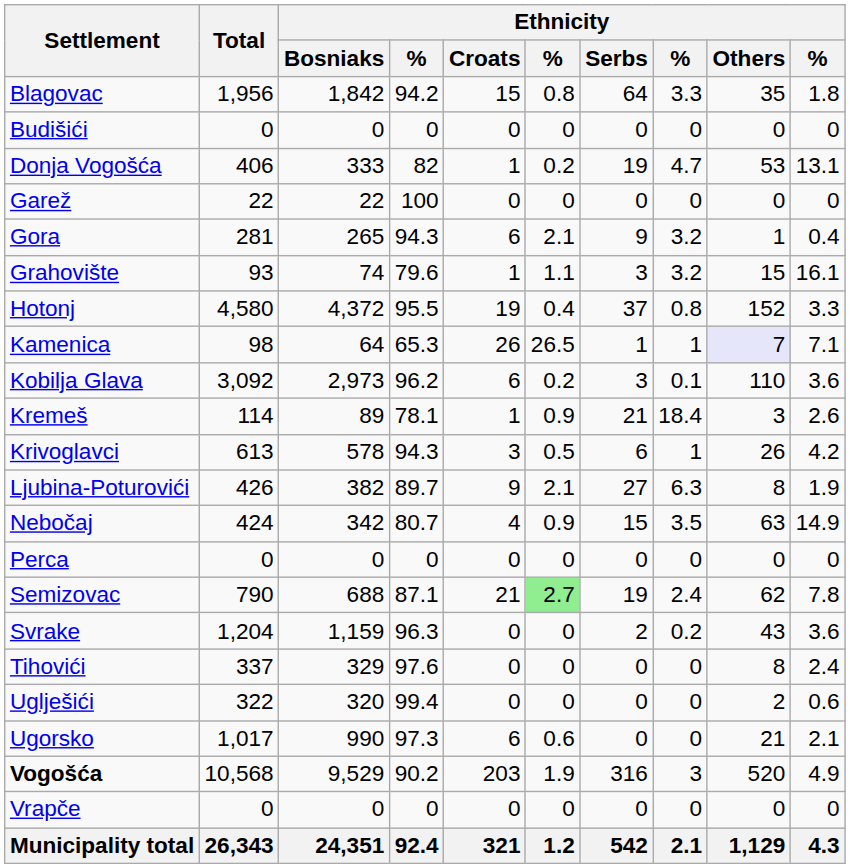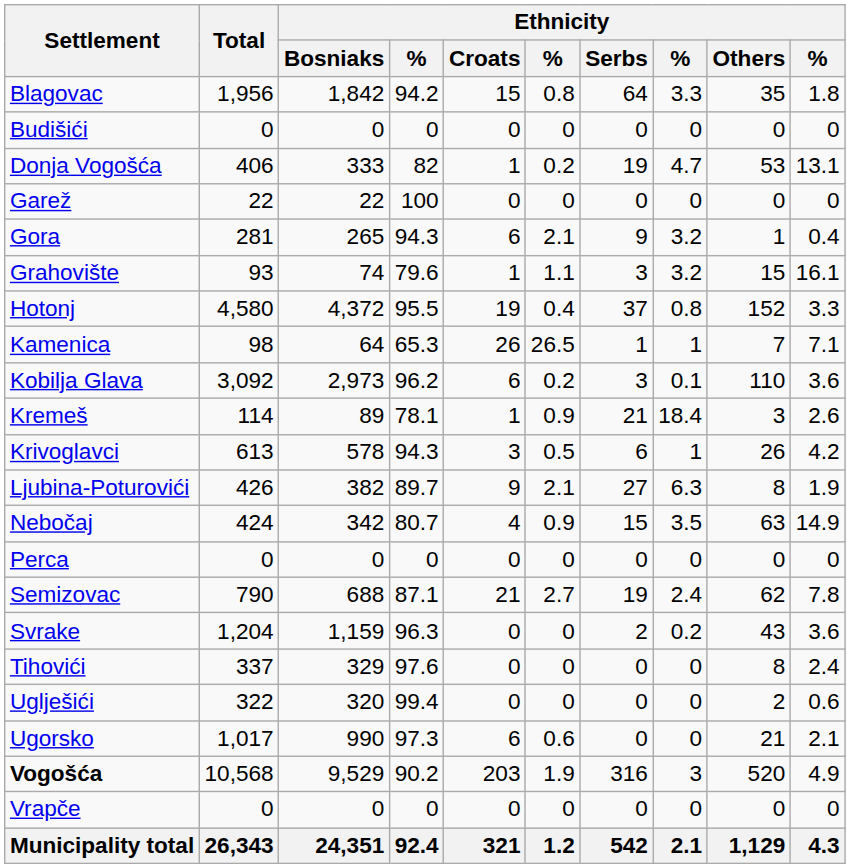Kamenica | Ethnicity / Others: lavender background -> no background
Semizovac | column 6: lightgreen background -> no background
